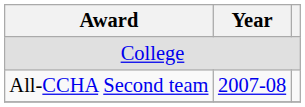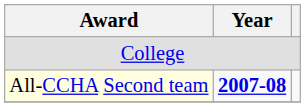All-CCHA Second team | Award: no background -> lightyellow background
All-CCHA Second team | Year: normal -> bold
